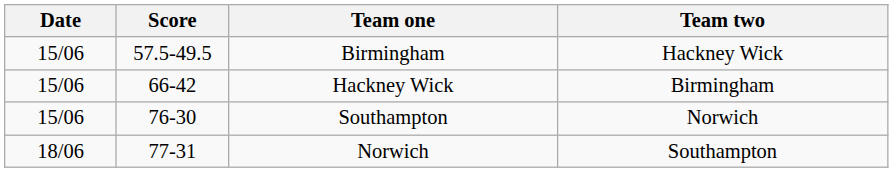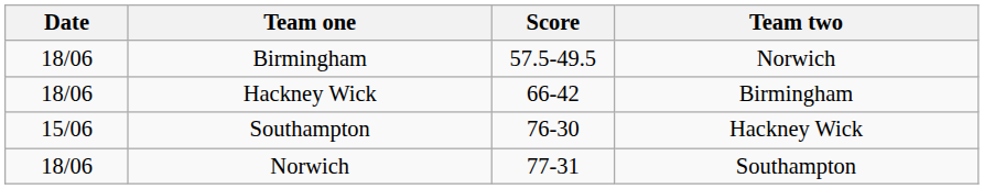columns swapped: Team one <-> Score
row 2 | Date: 15/06 -> 18/06
row 2 | Team two: Hackney Wick -> Norwich
row 3 | Date: 15/06 -> 18/06
row 4 | Team two: Norwich -> Hackney Wick
